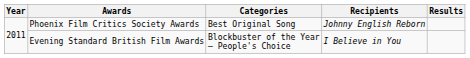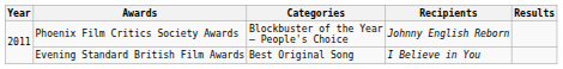Phoenix Film Critics Society Awards | Categories: Best Original Song -> Blockbuster of the Year – People's Choice
Evening Standard British Film Awards | Categories: Blockbuster of the Year – People's Choice -> Best Original Song
